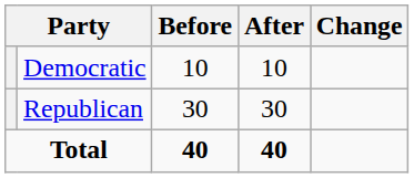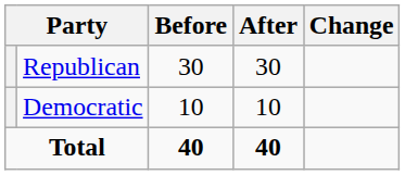rows swapped: Republican <-> Democratic
